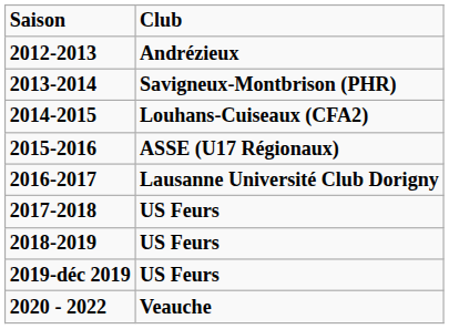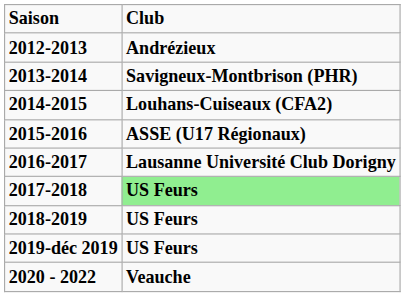2017-2018 | Club: no background -> lightgreen background
